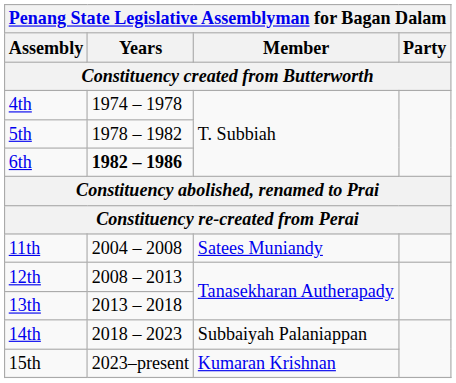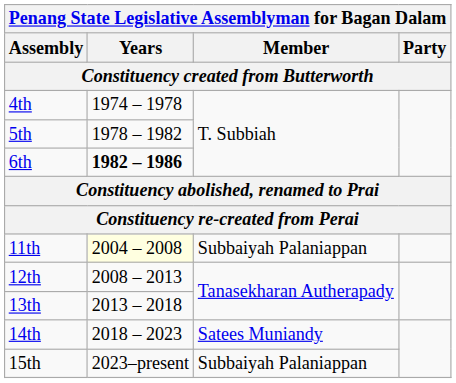11th | Years: no background -> lightyellow background
11th | Member: Satees Muniandy -> Subbaiyah Palaniappan
14th | Member: Subbaiyah Palaniappan -> Satees Muniandy
15th | Member: Kumaran Krishnan -> Subbaiyah Palaniappan
